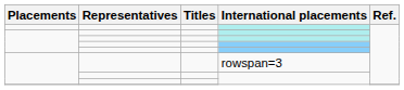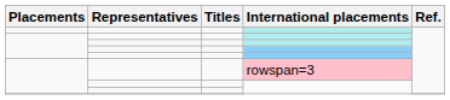rowspan=3 | International placements: no background -> pink background
